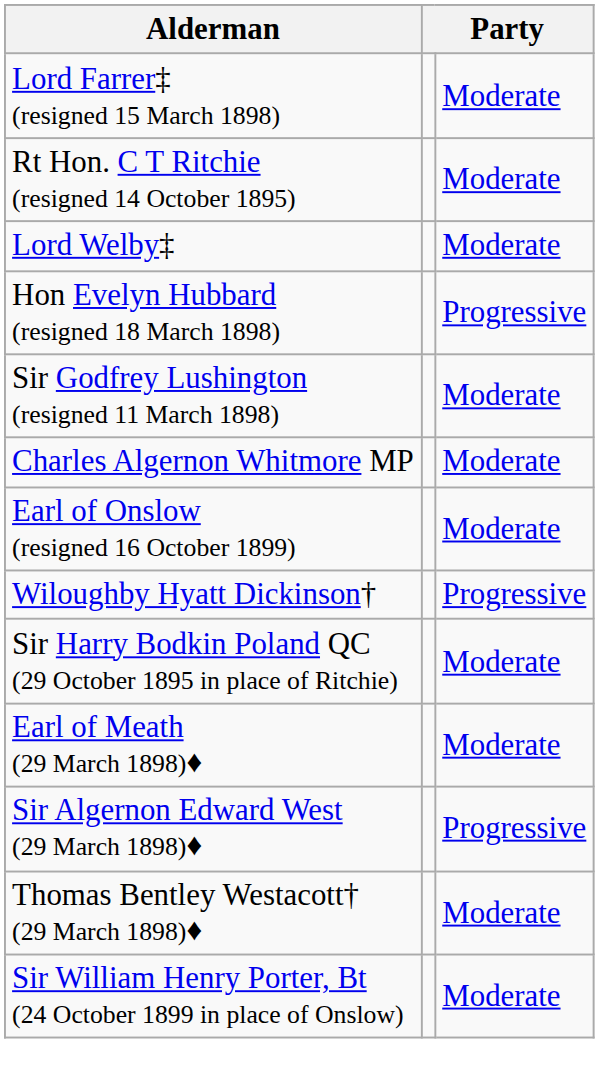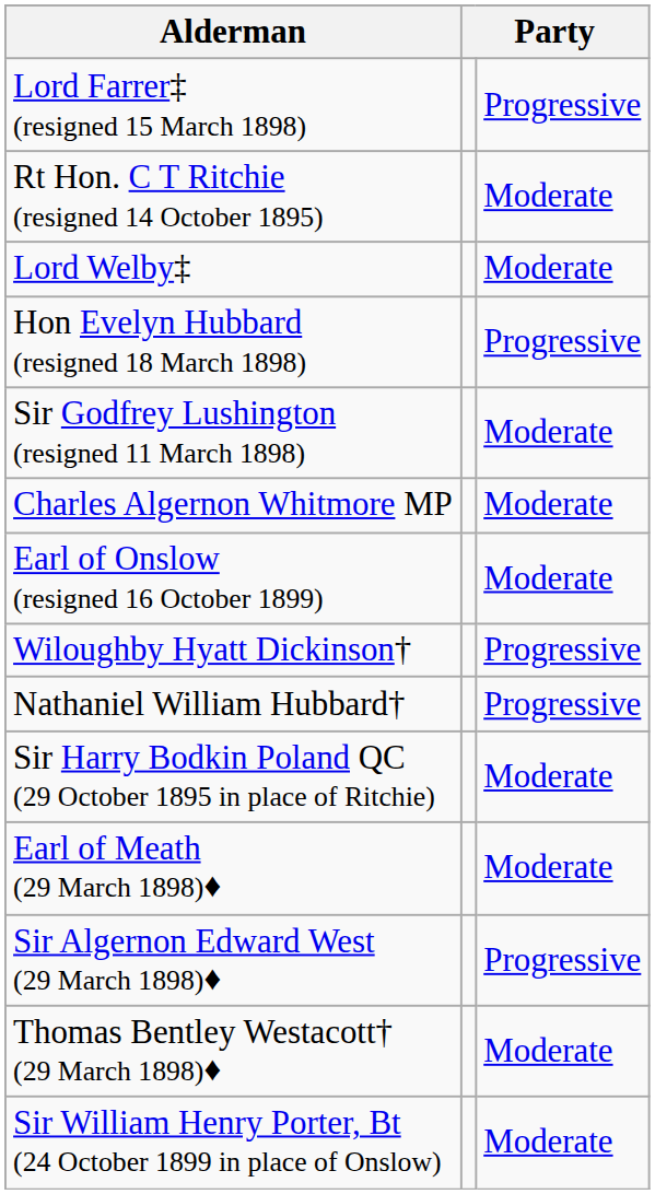Lord Farrer‡ (resigned 15 March 1898) | column 3: Moderate -> Progressive
+ row: Nathaniel William Hubbard† | Progressive
